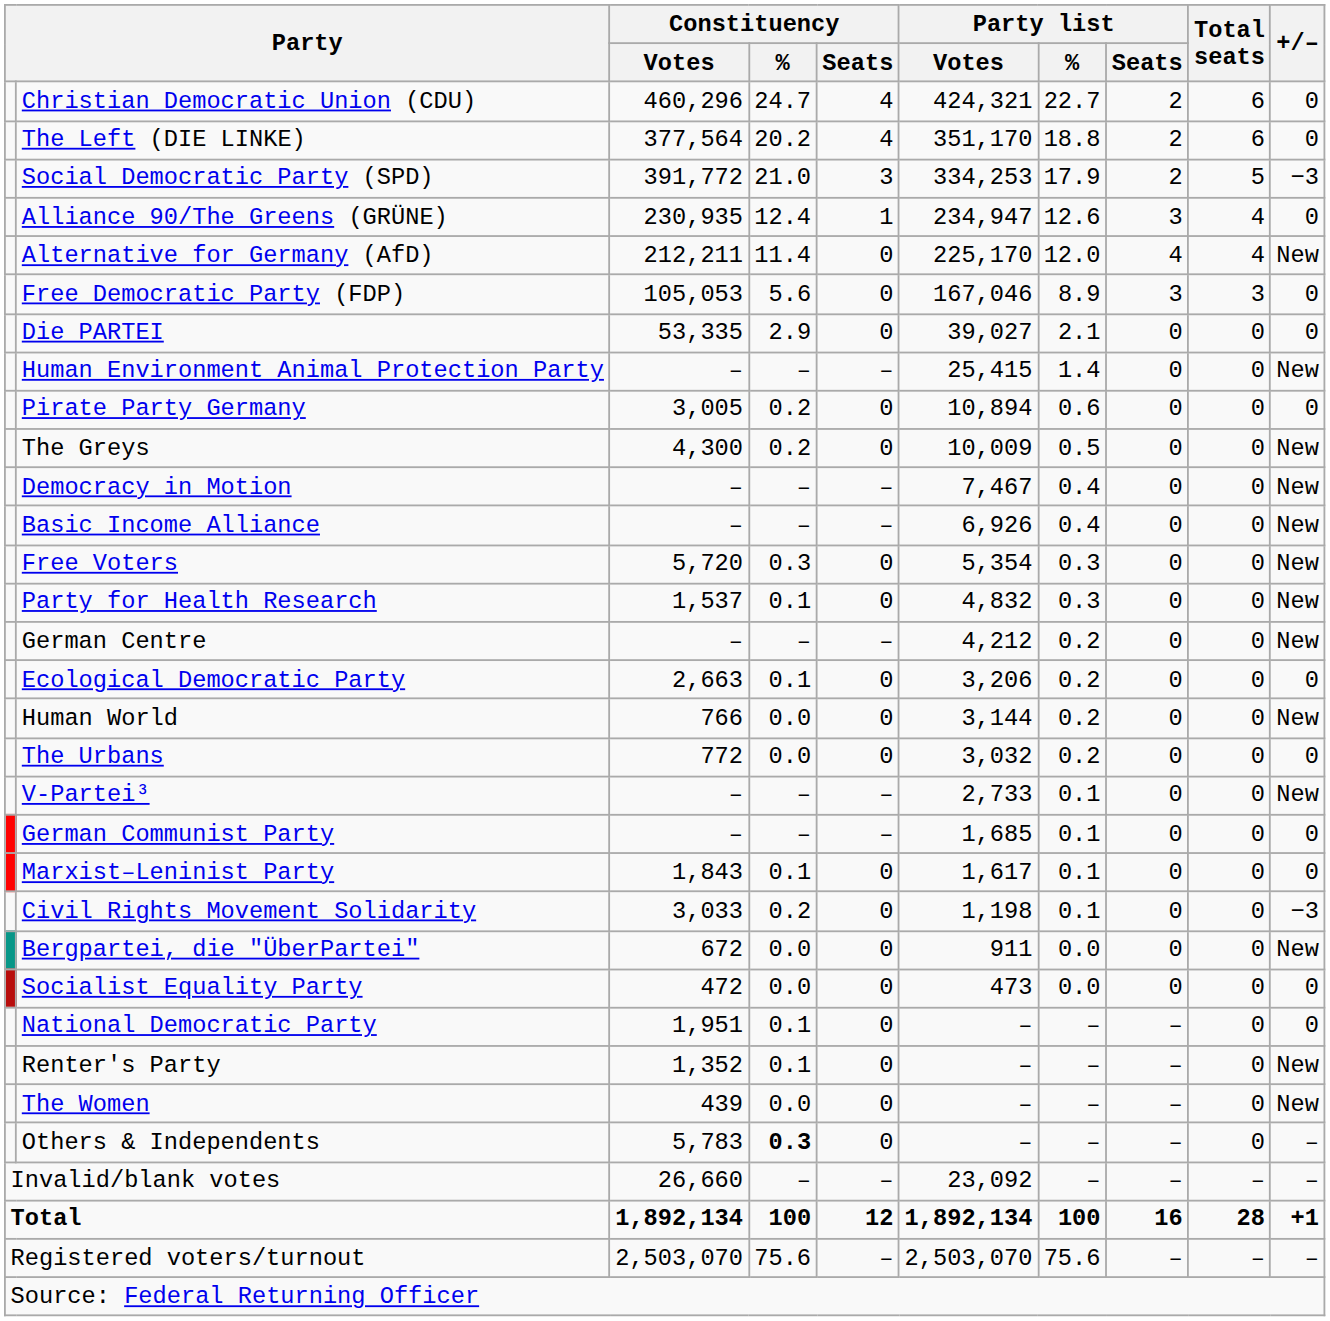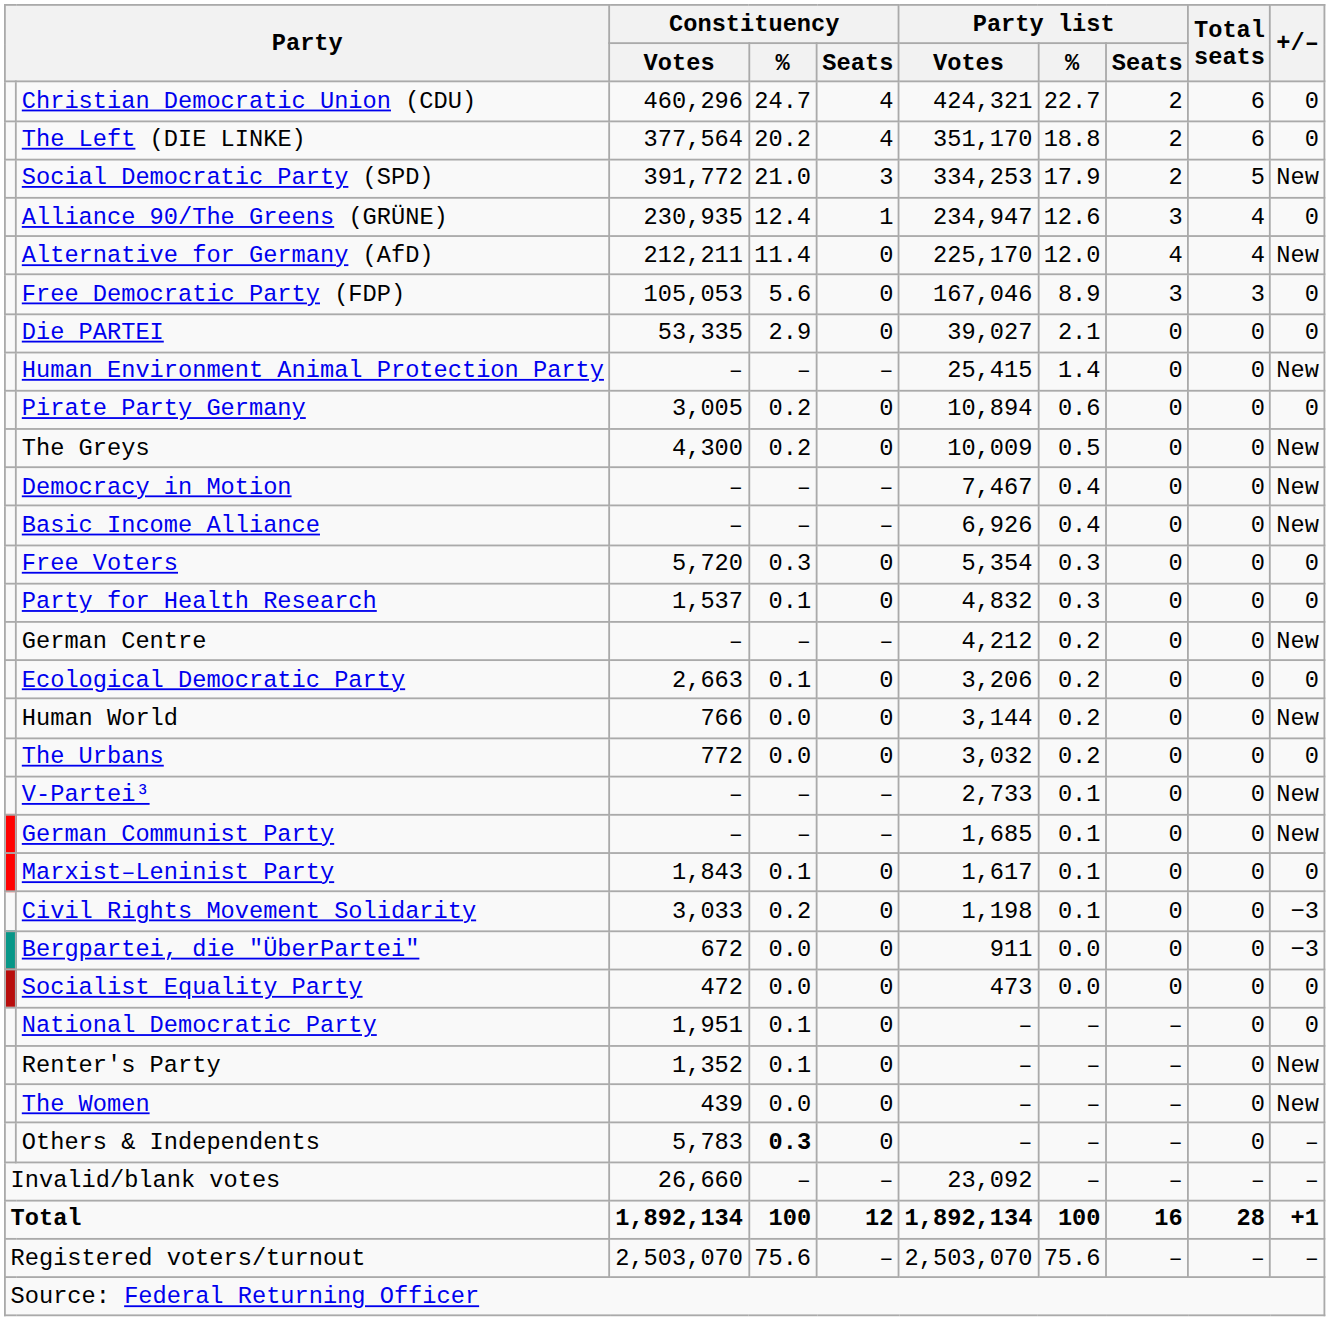Social Democratic Party (SPD) | +/–: −3 -> New
Free Voters | +/–: New -> 0
Party for Health Research | +/–: New -> 0
German Communist Party | +/–: 0 -> New
Bergpartei, die "ÜberPartei" | +/–: New -> −3
